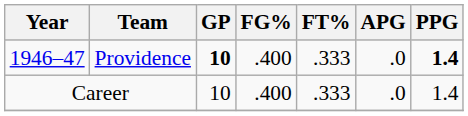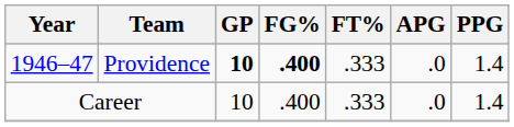1946–47 | FG%: normal -> bold
1946–47 | PPG: bold -> normal
